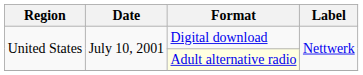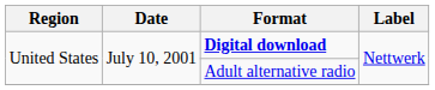Digital download | Format: normal -> bold
Adult alternative radio | Format: lightyellow background -> no background
